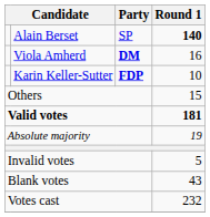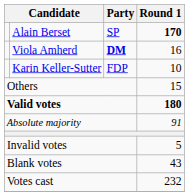Alain Berset | Round 1: 140 -> 170
Karin Keller-Sutter | Party: bold -> normal
Valid votes | Round 1: 181 -> 180
Absolute majority | Round 1: 19 -> 91
